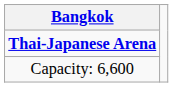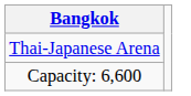Thai-Japanese Arena | Bangkok: bold -> normal
